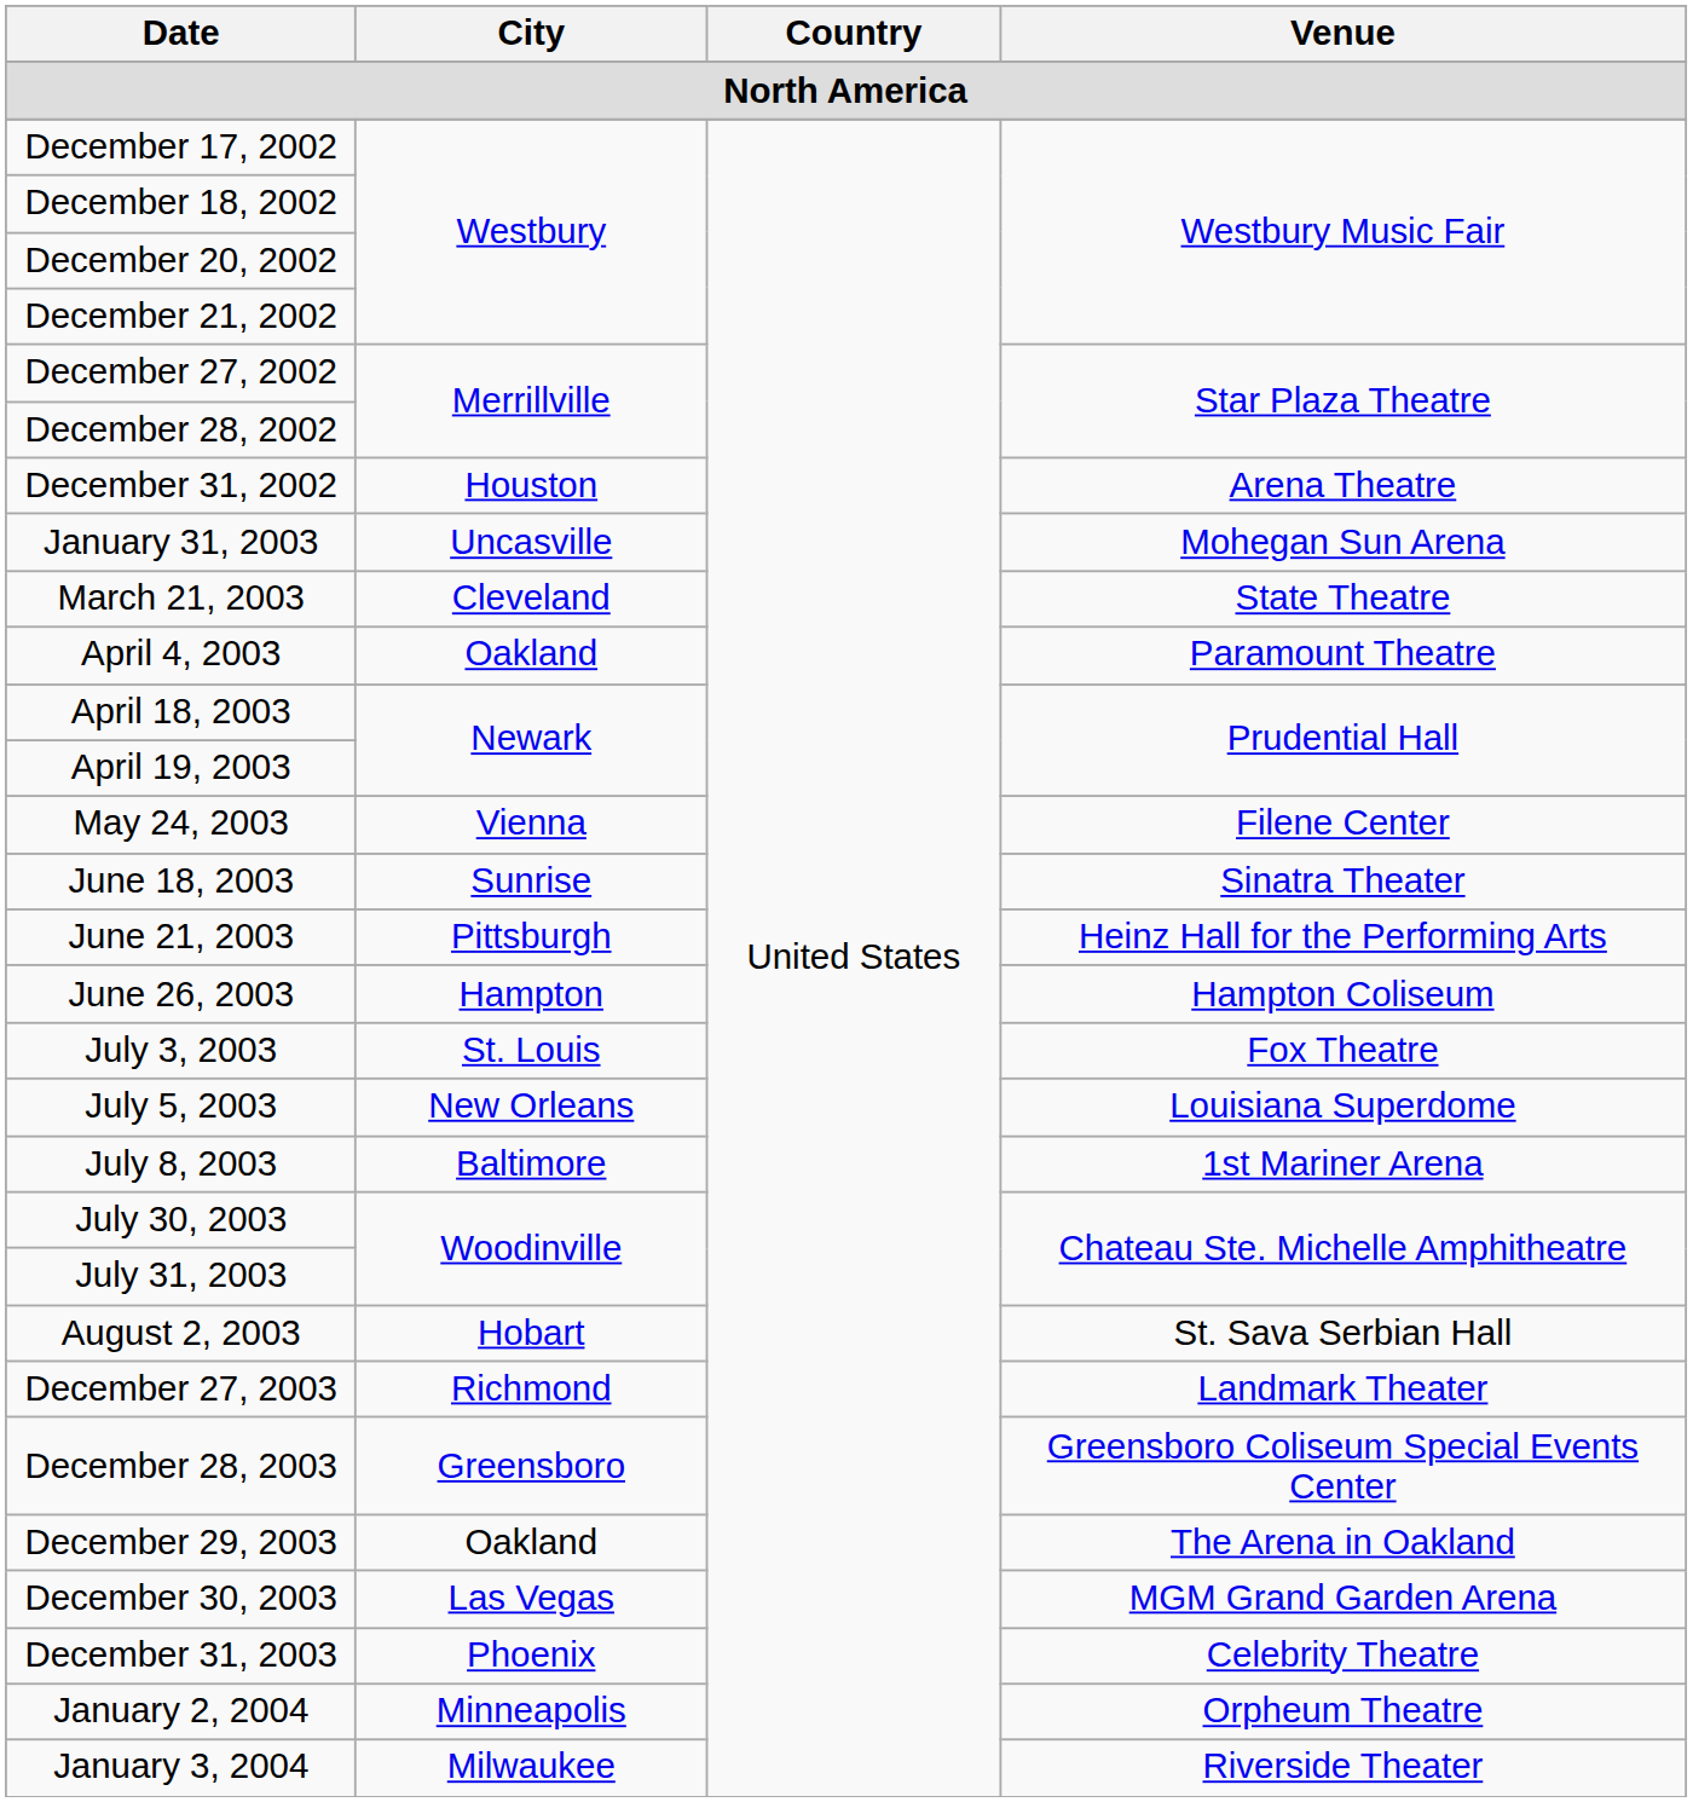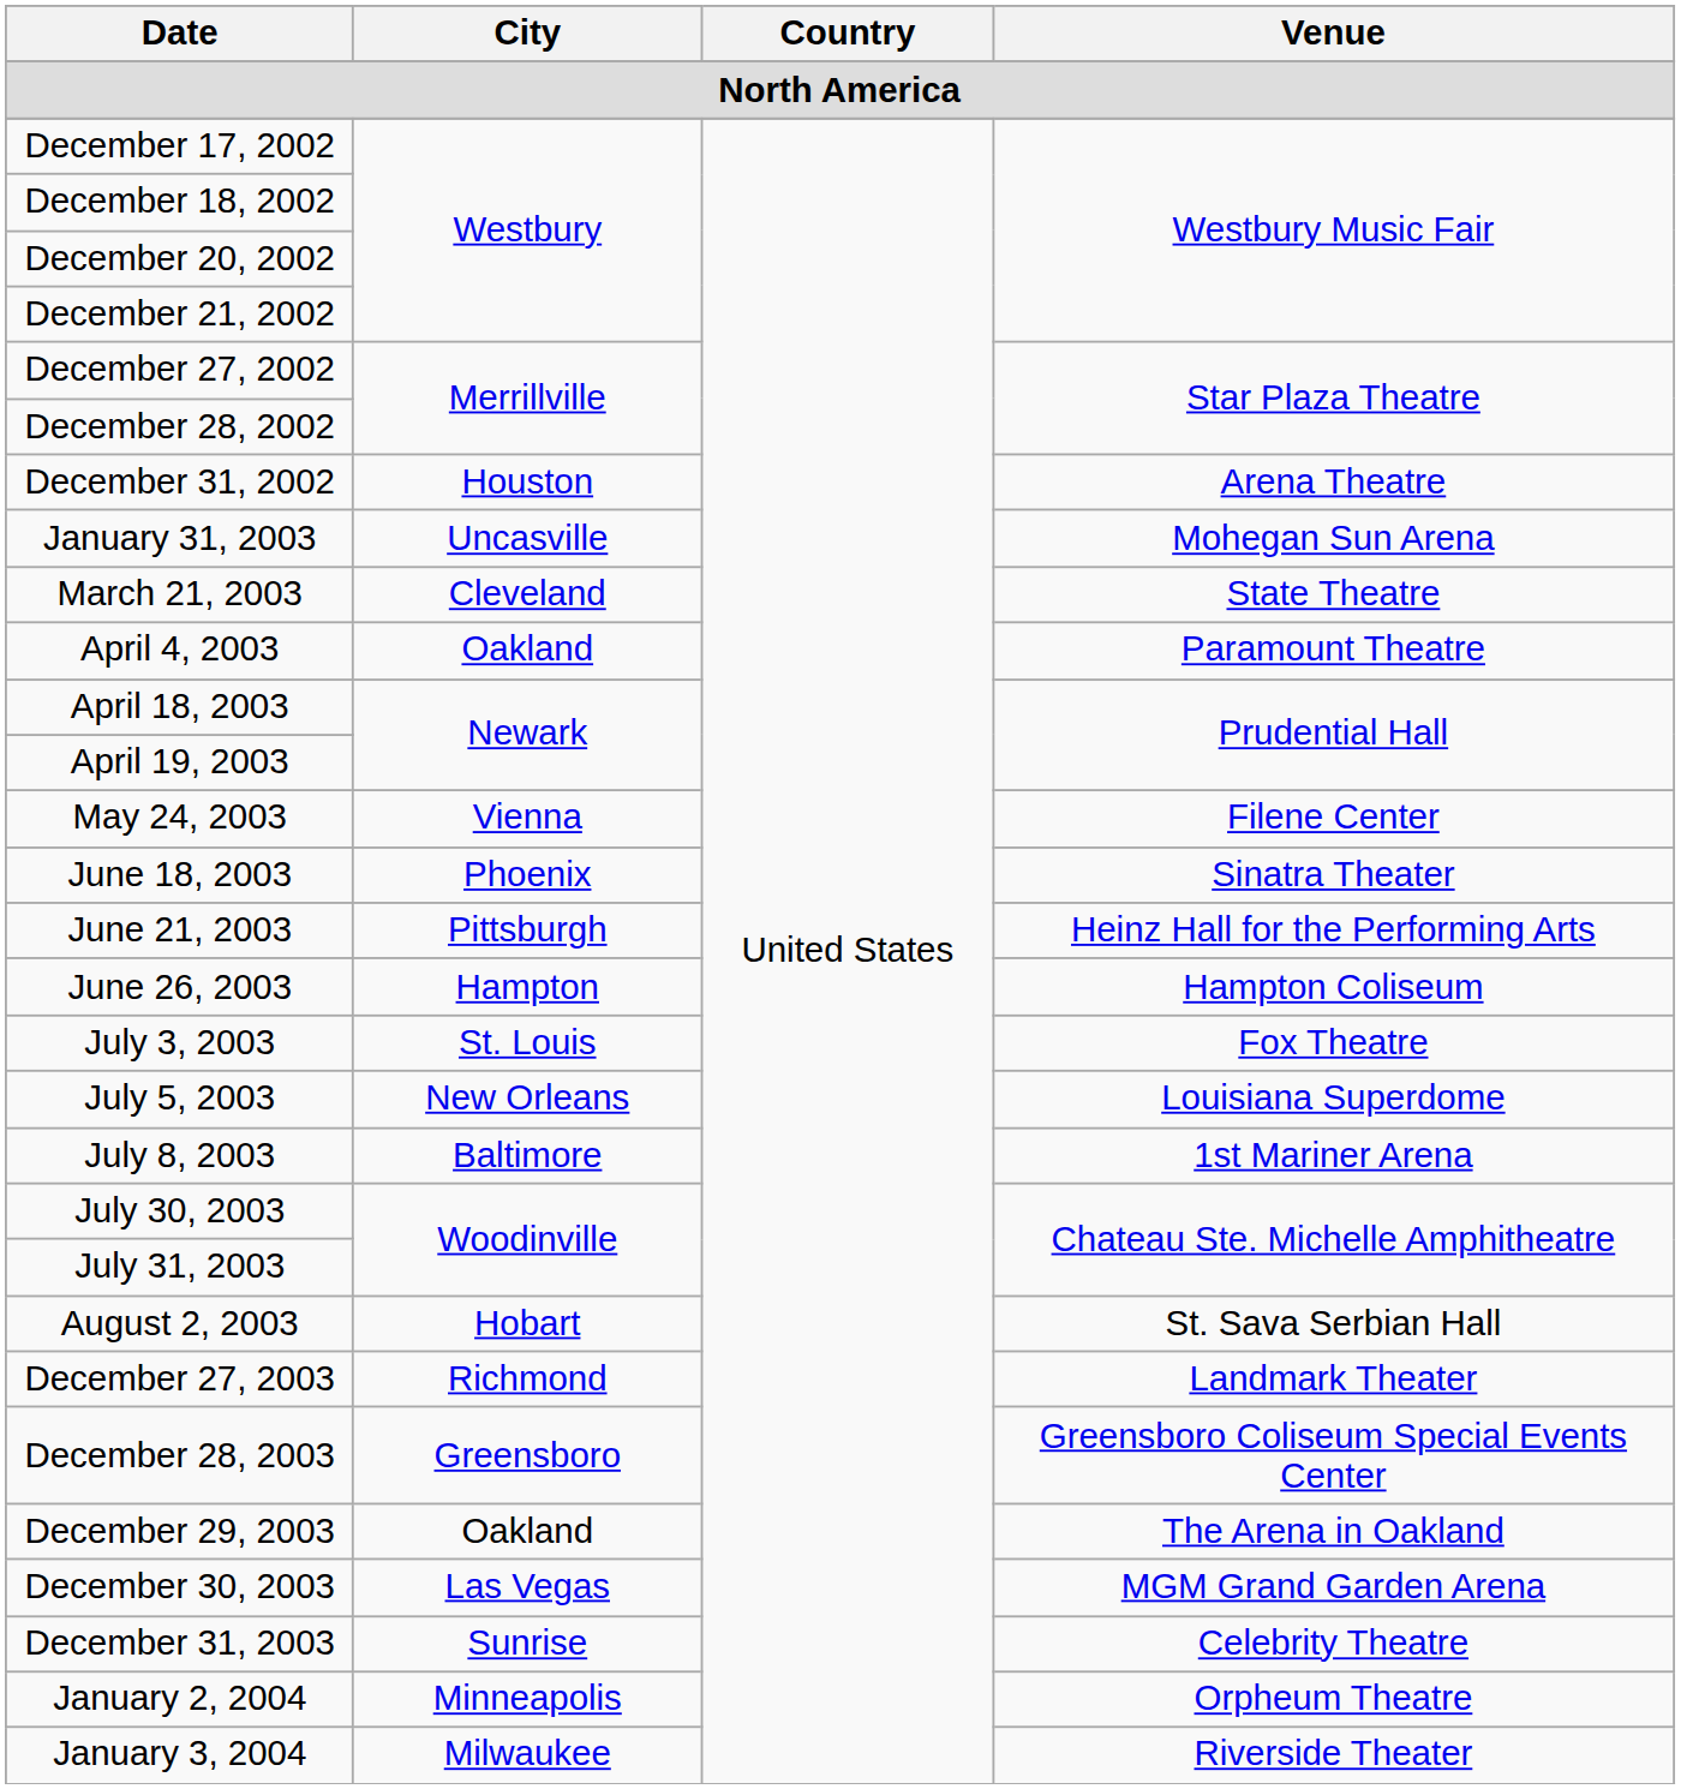June 18, 2003 | City: Sunrise -> Phoenix
December 31, 2003 | City: Phoenix -> Sunrise
